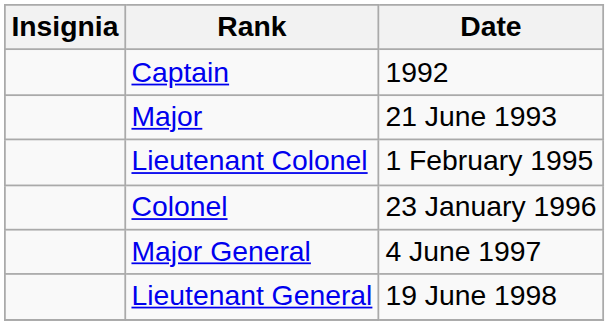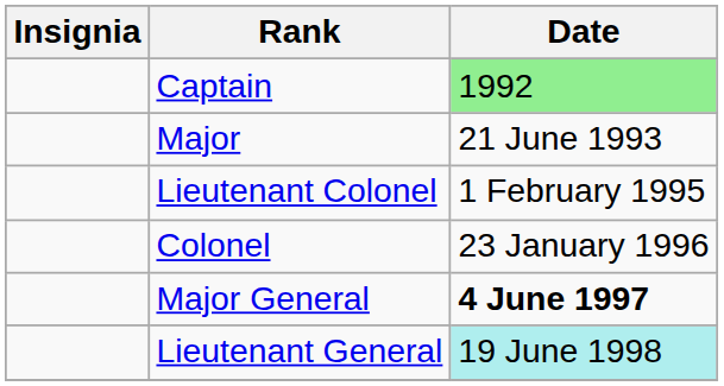Captain | Date: no background -> lightgreen background
Major General | Date: normal -> bold
Lieutenant General | Date: no background -> paleturquoise background
